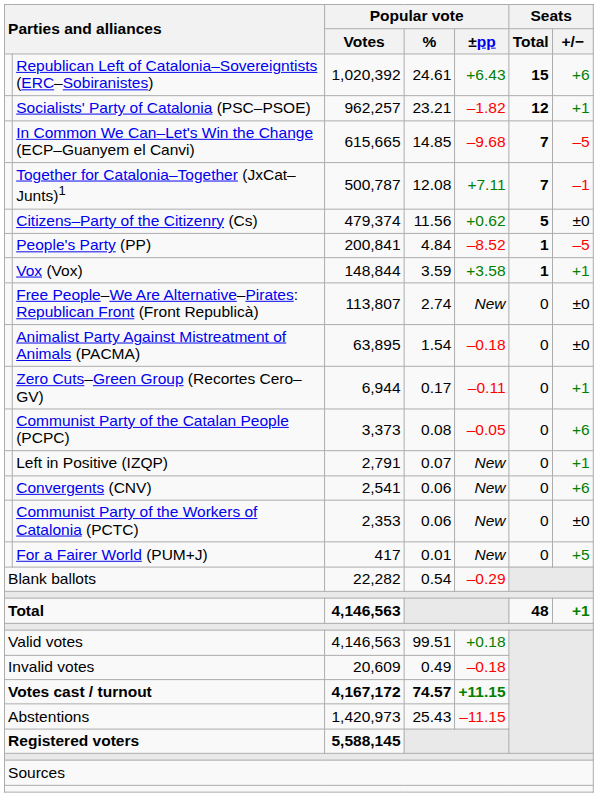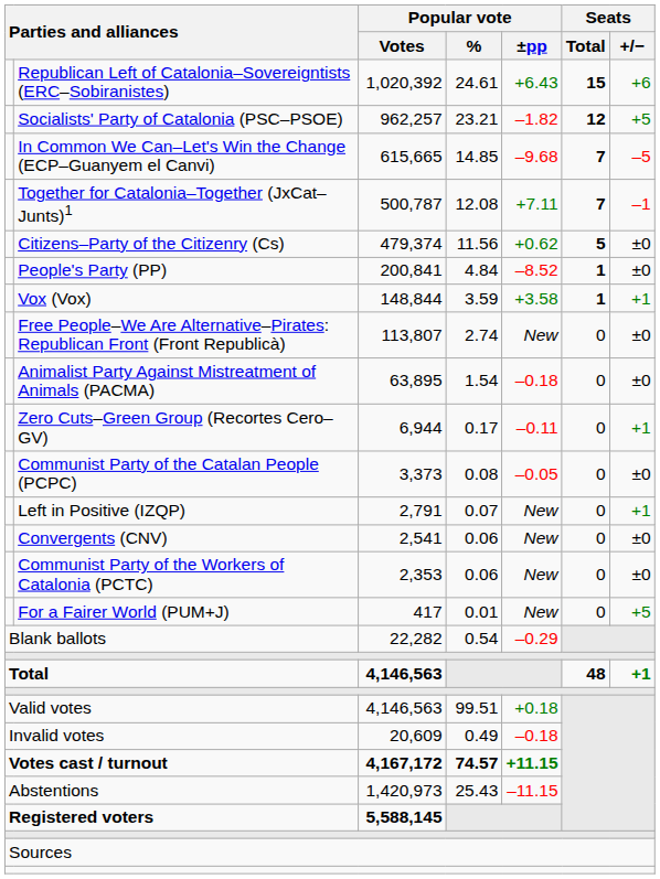Socialists' Party of Catalonia (PSC–PSOE) | Seats / +/−: +1 -> +5
People's Party (PP) | Seats / +/−: –5 -> ±0
Communist Party of the Catalan People (PCPC) | Seats / +/−: +6 -> ±0
Convergents (CNV) | Seats / +/−: +6 -> ±0
